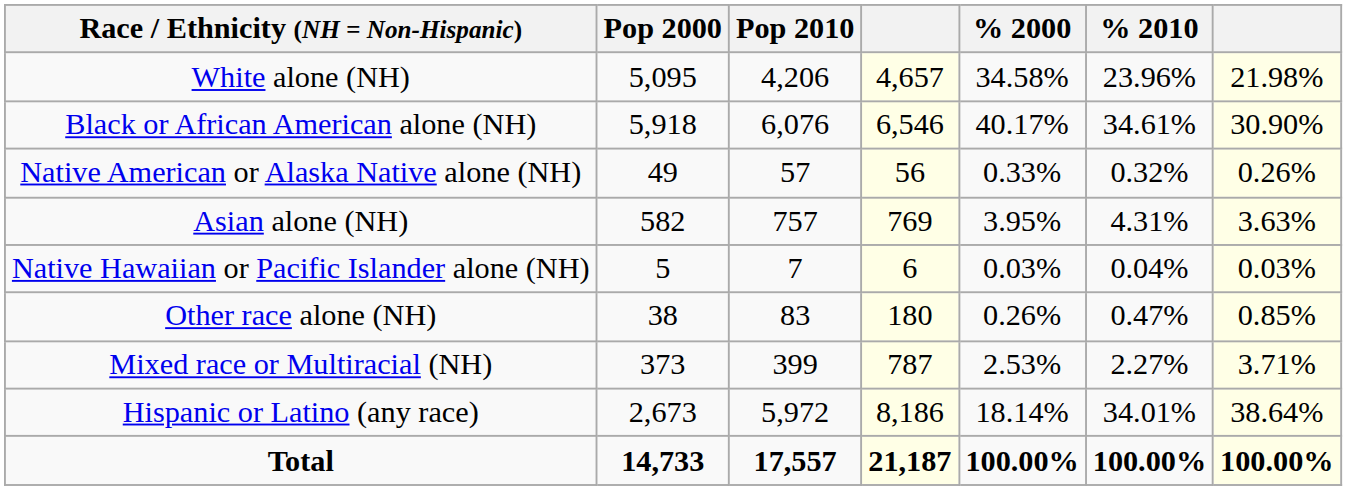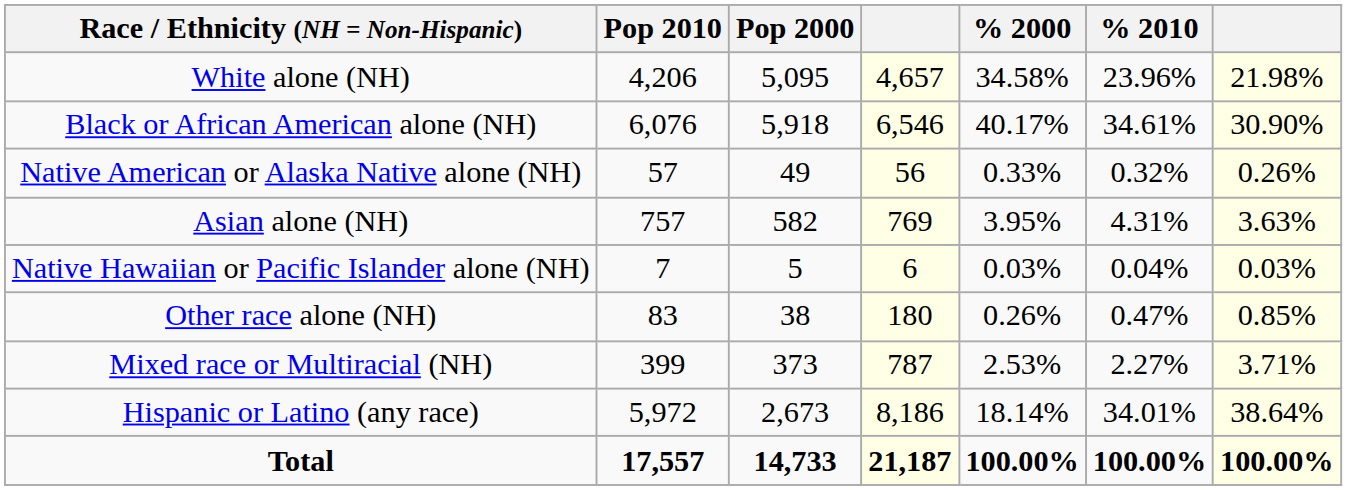columns swapped: Pop 2000 <-> Pop 2010
